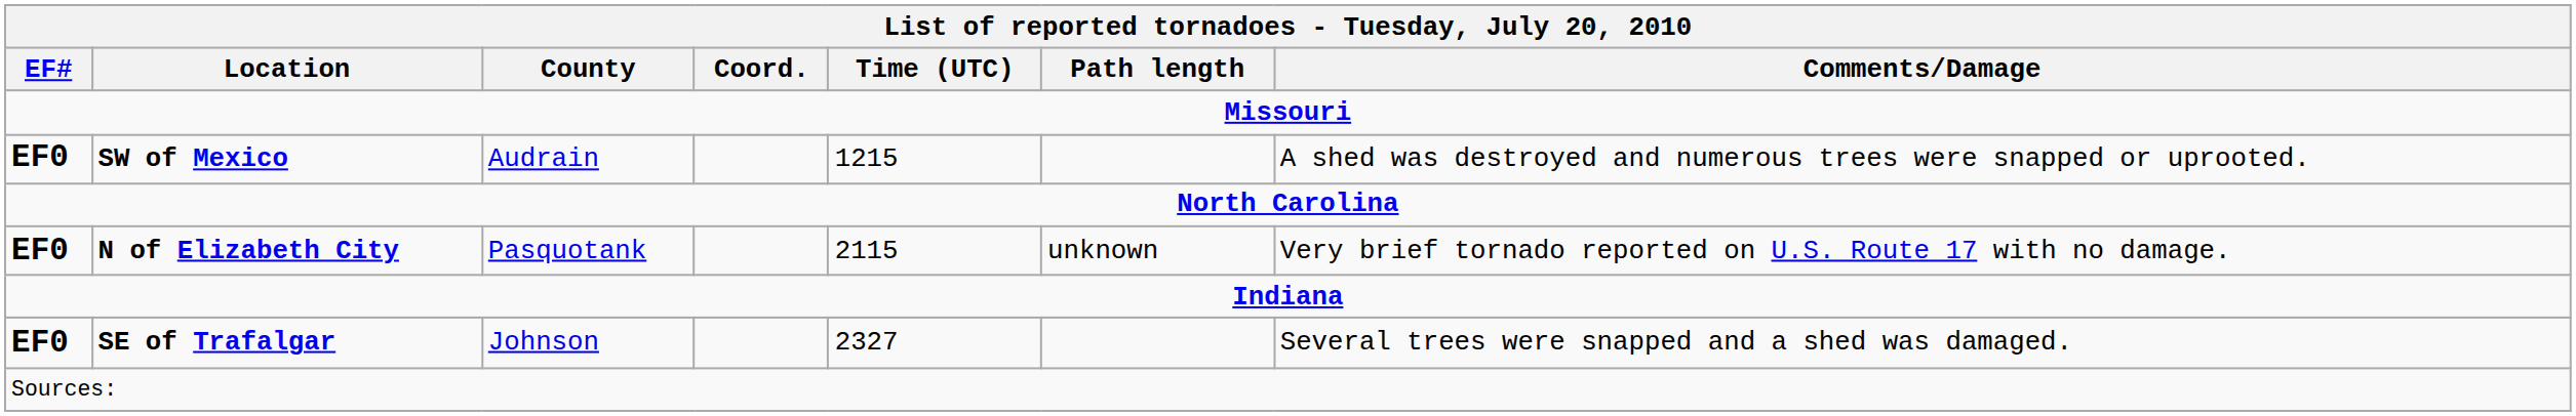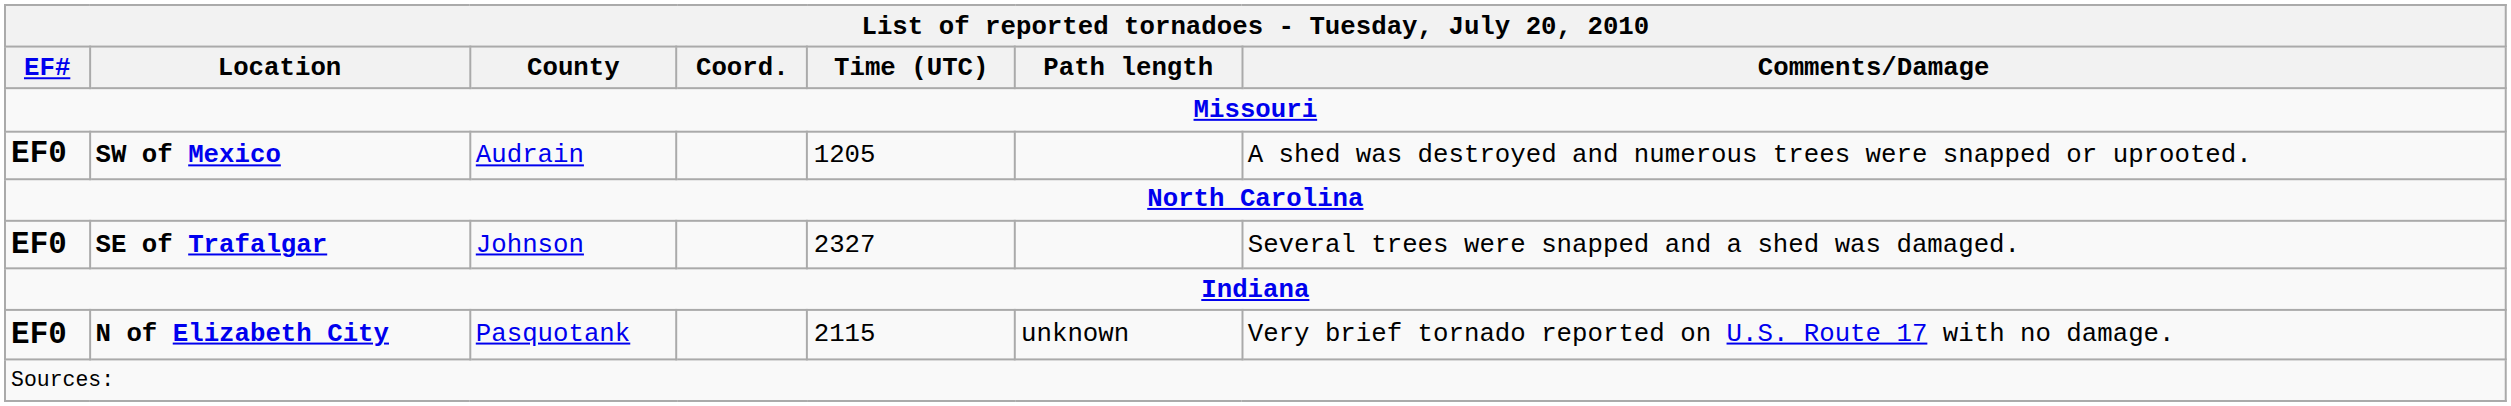SW of Mexico | Time (UTC): 1215 -> 1205
rows swapped: N of Elizabeth City <-> SE of Trafalgar
